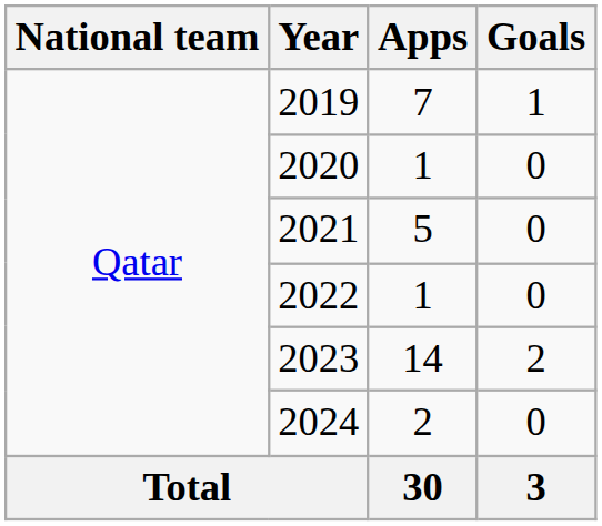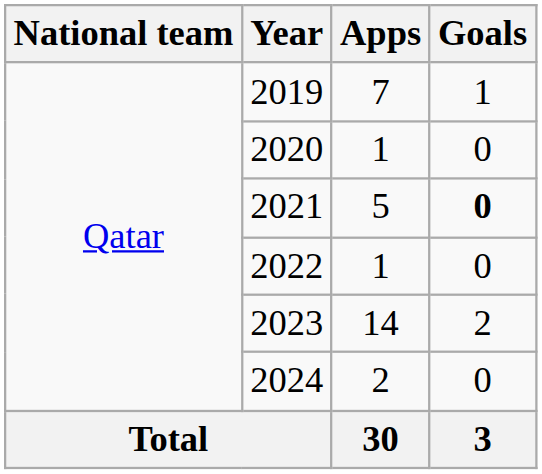2021 | Goals: normal -> bold
